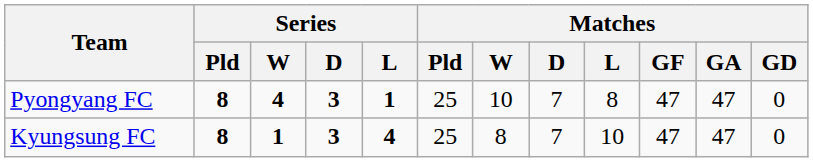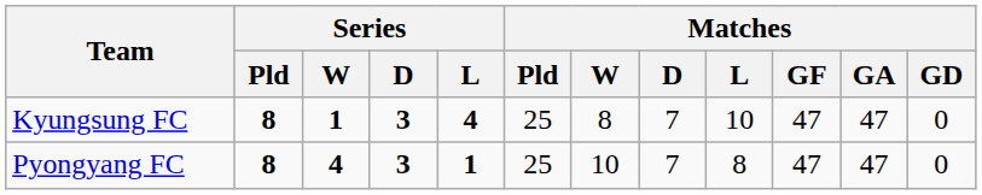rows swapped: Kyungsung FC <-> Pyongyang FC
